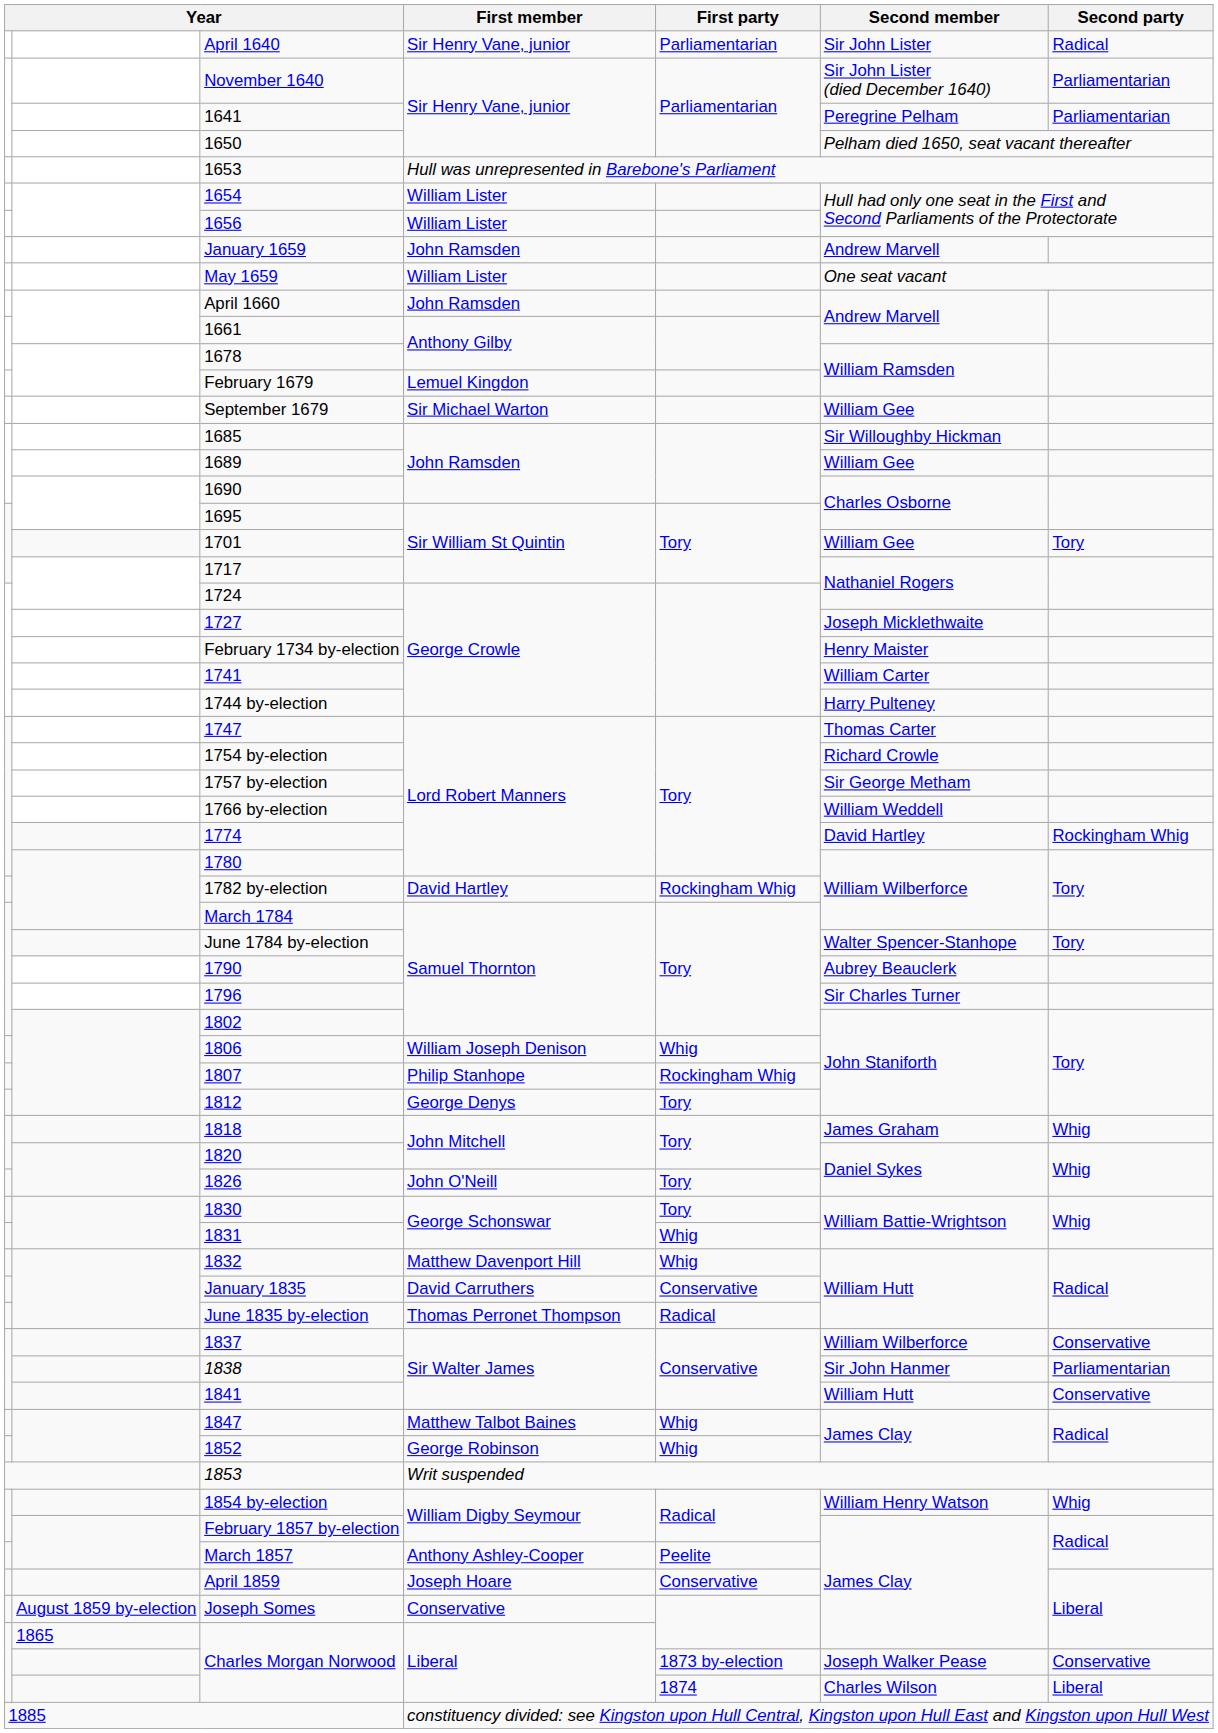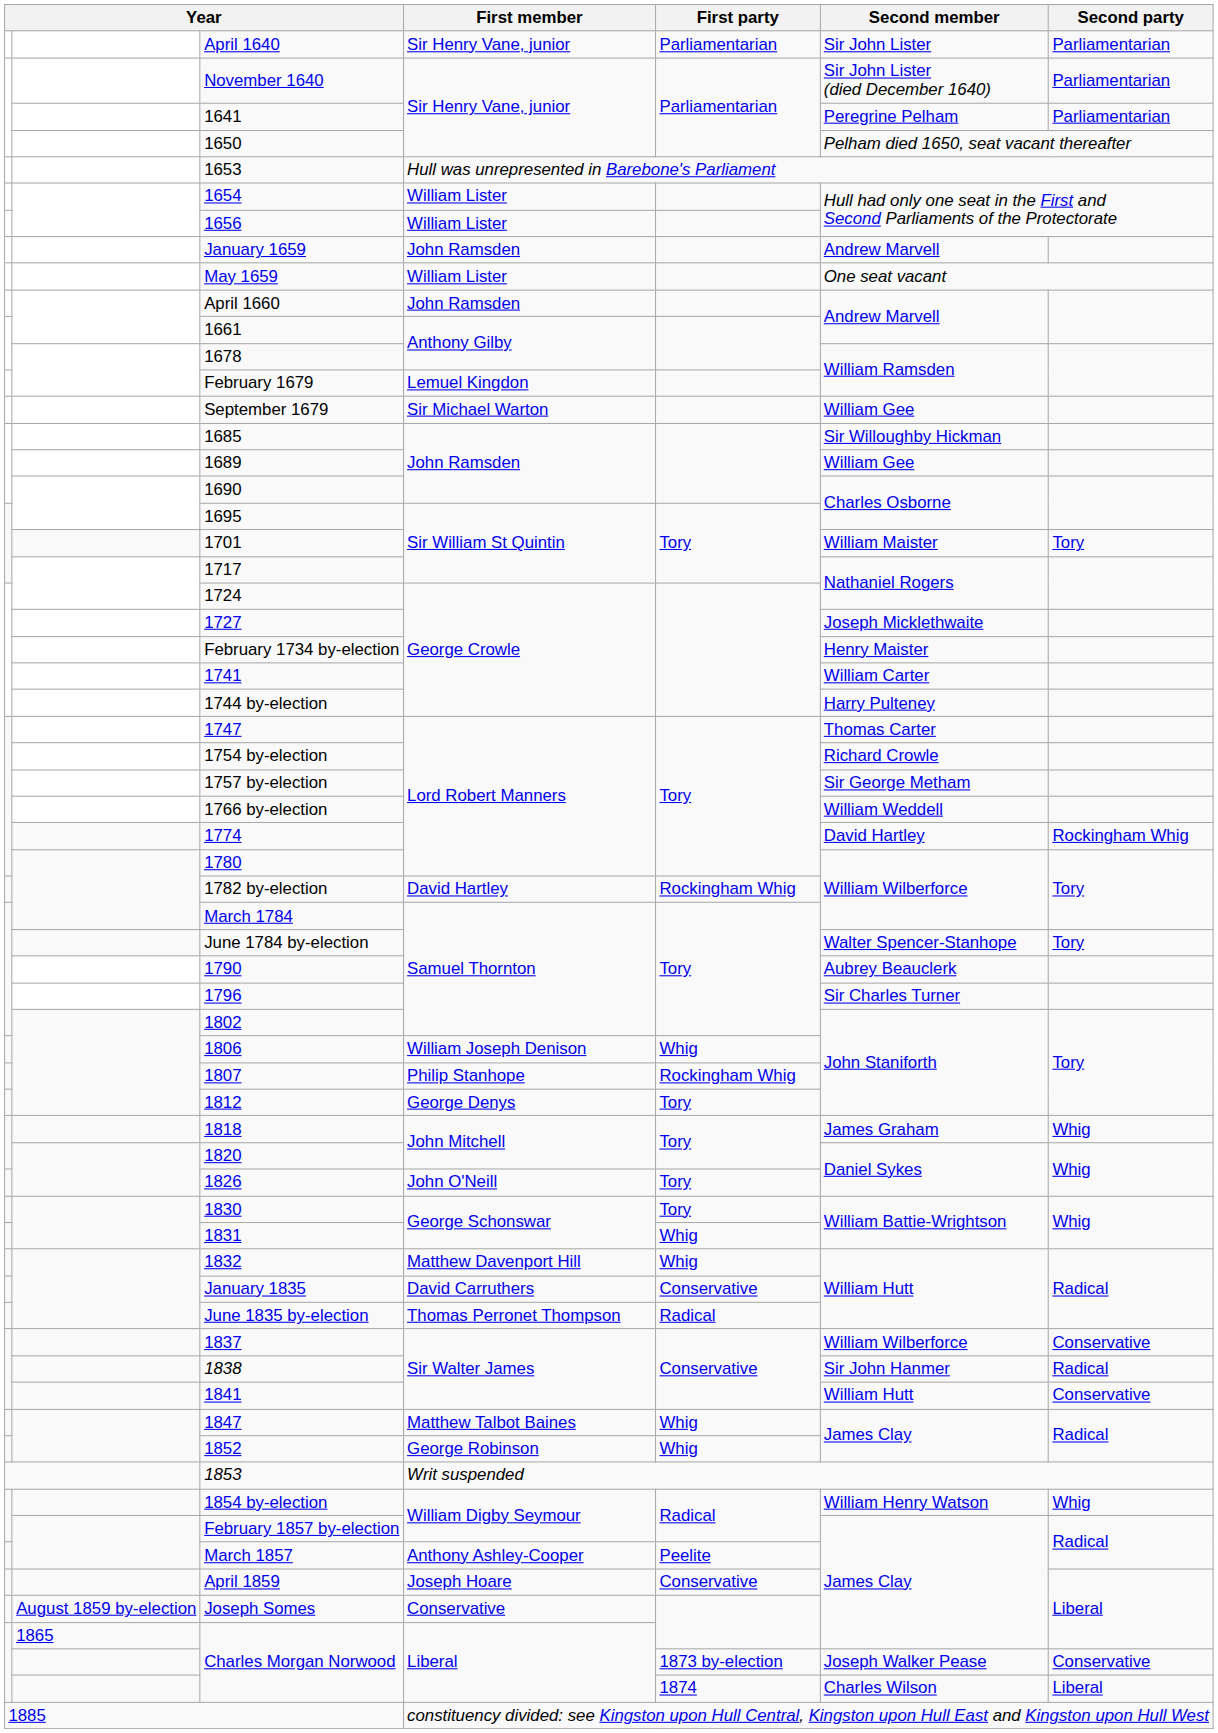April 1640 | Second party: Radical -> Parliamentarian
1701 | Second member: William Gee -> William Maister
1838 | Second party: Parliamentarian -> Radical
